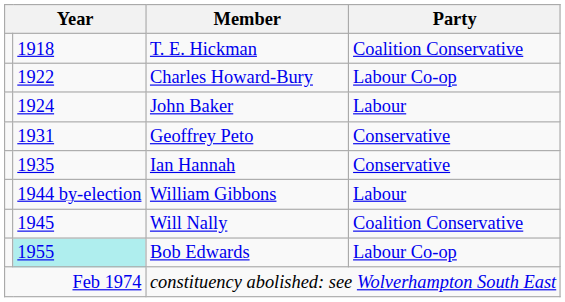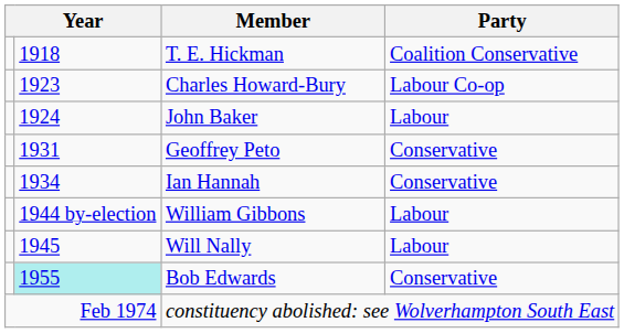Charles Howard-Bury | column 2: 1922 -> 1923
Ian Hannah | column 2: 1935 -> 1934
Will Nally | Party: Coalition Conservative -> Labour
Bob Edwards | Party: Labour Co-op -> Conservative
